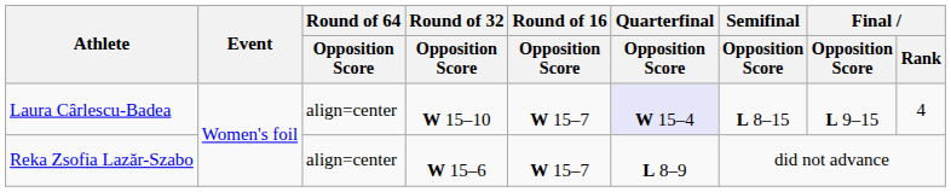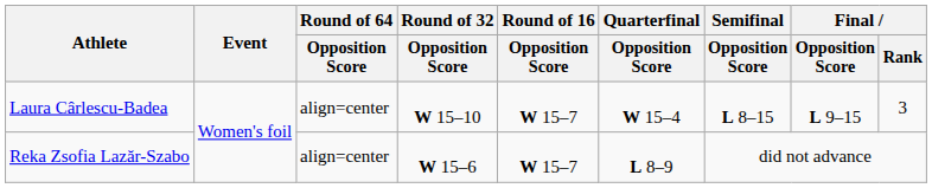Laura Cârlescu-Badea | Quarterfinal / Opposition Score: lavender background -> no background
Laura Cârlescu-Badea | Final / Rank: 4 -> 3
